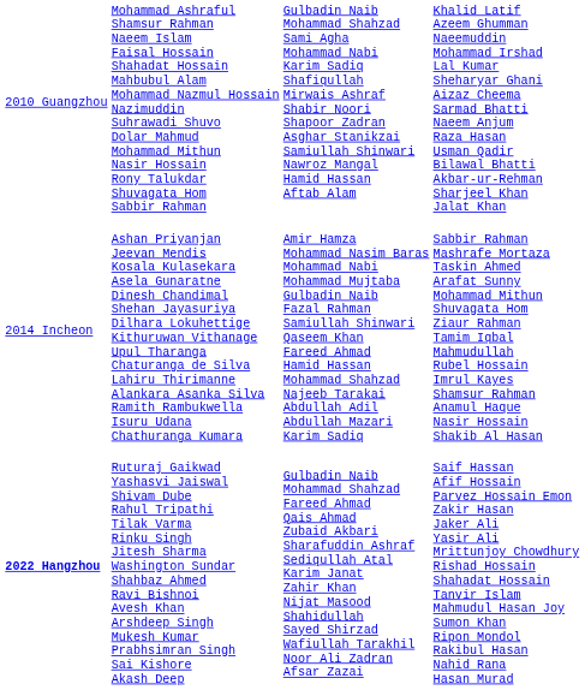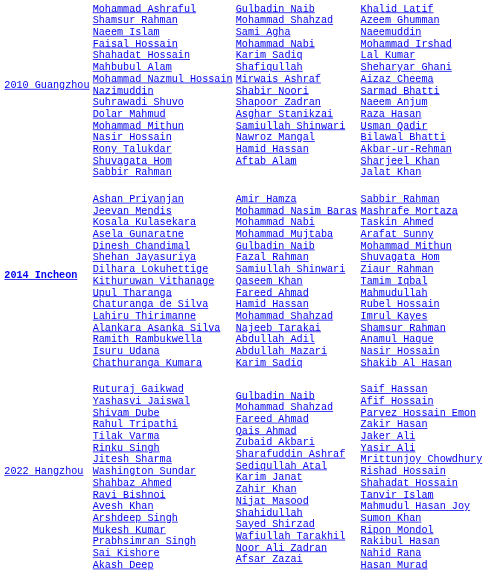2014 Incheon | column 1: normal -> bold
2022 Hangzhou | column 1: bold -> normal
